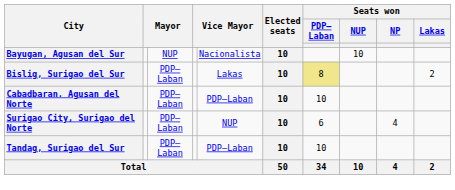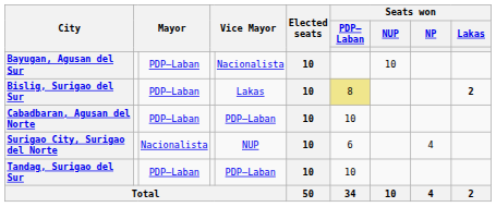Bayugan, Agusan del Sur | column 3: NUP -> PDP–Laban
Bislig, Surigao del Sur | Seats won / Lakas: normal -> bold
Surigao City, Surigao del Norte | column 3: PDP–Laban -> Nacionalista
